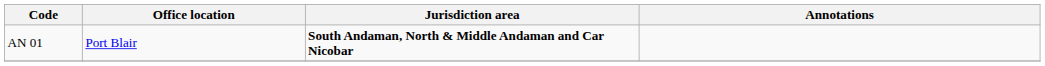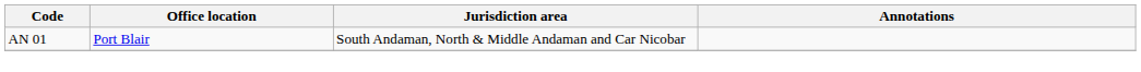AN 01 | Jurisdiction area: bold -> normal
